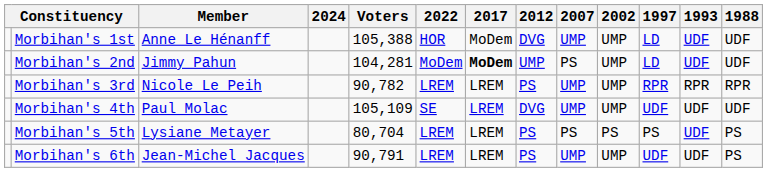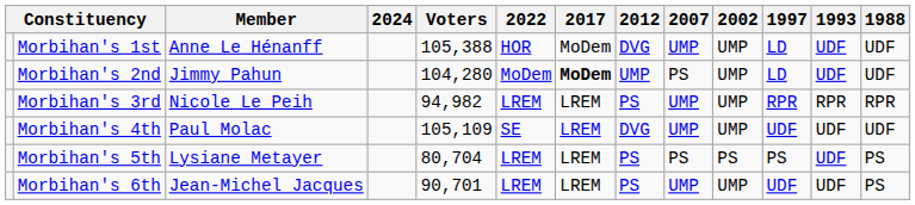Morbihan's 2nd | Voters: 104,281 -> 104,280
Morbihan's 3rd | Voters: 90,782 -> 94,982
Morbihan's 6th | Voters: 90,791 -> 90,701
